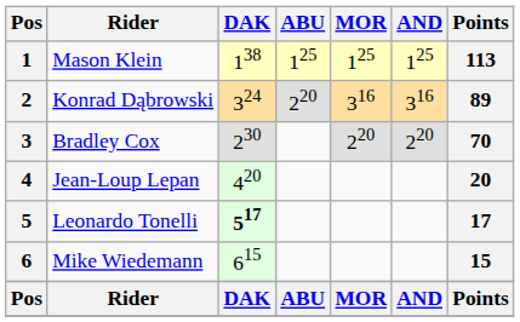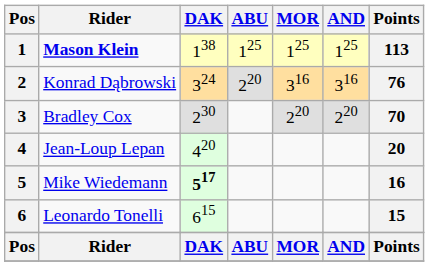1 | Rider: normal -> bold
2 | Points: 89 -> 76
5 | Rider: Leonardo Tonelli -> Mike Wiedemann
5 | Points: 17 -> 16
6 | Rider: Mike Wiedemann -> Leonardo Tonelli
